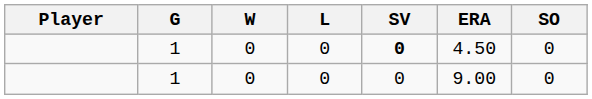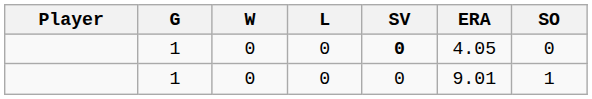row 2 | ERA: 4.50 -> 4.05
row 3 | ERA: 9.00 -> 9.01
row 3 | SO: 0 -> 1
